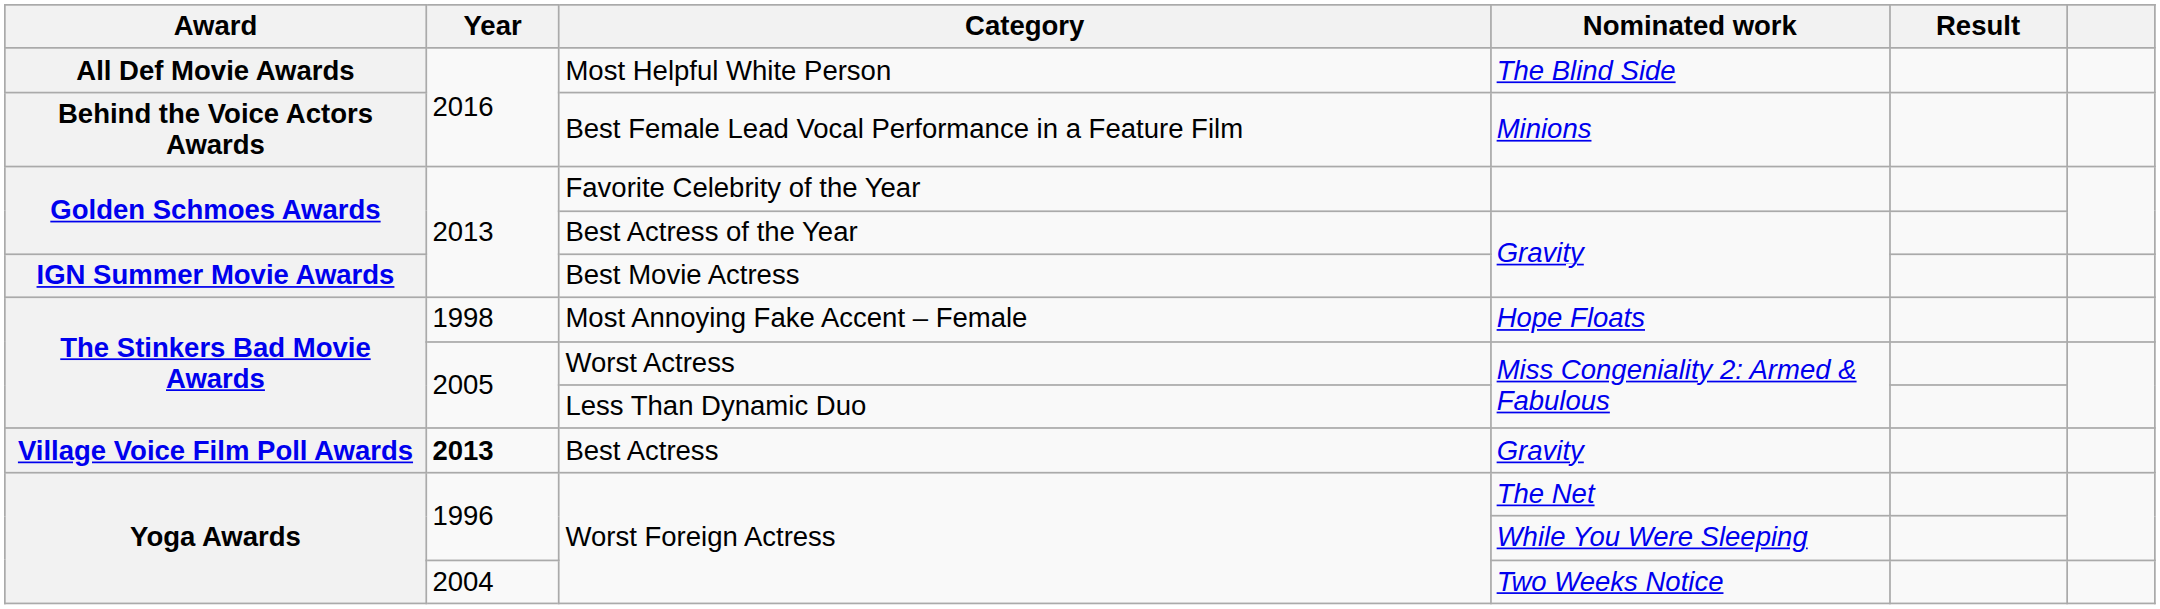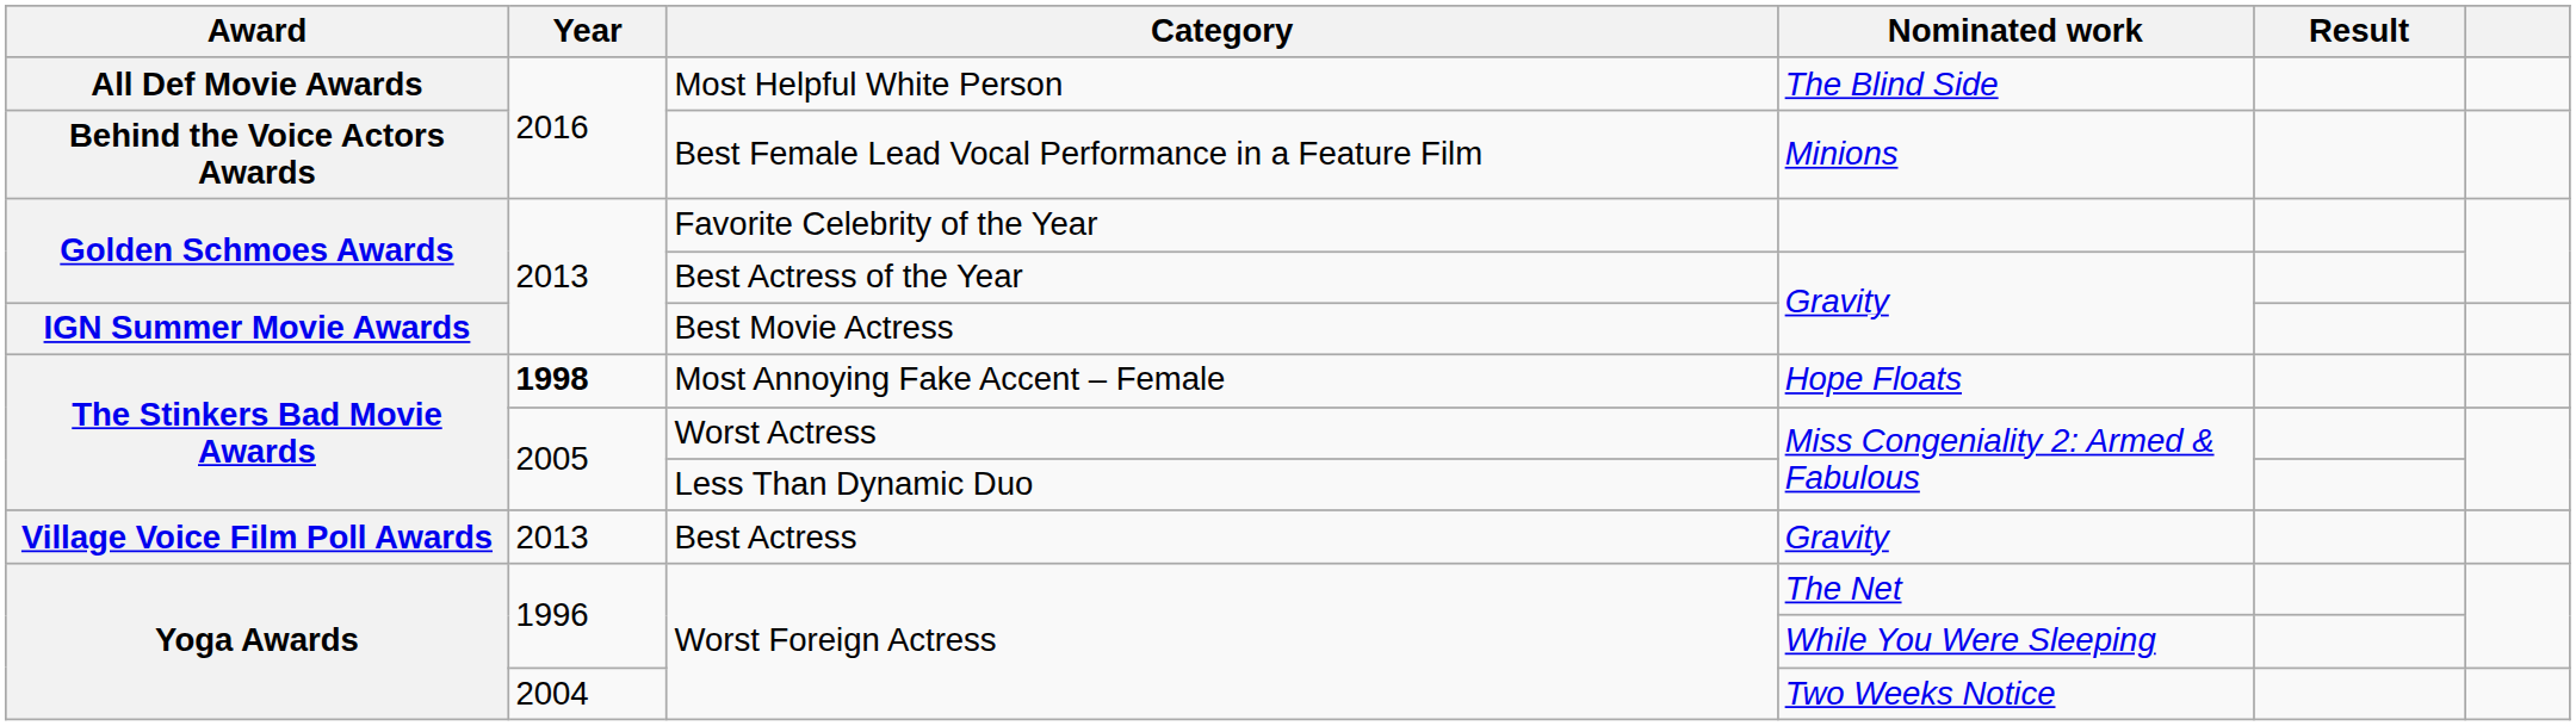Most Annoying Fake Accent – Female | Year: normal -> bold
Best Actress | Year: bold -> normal
